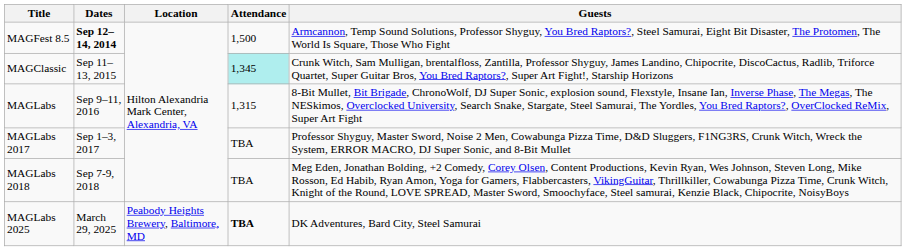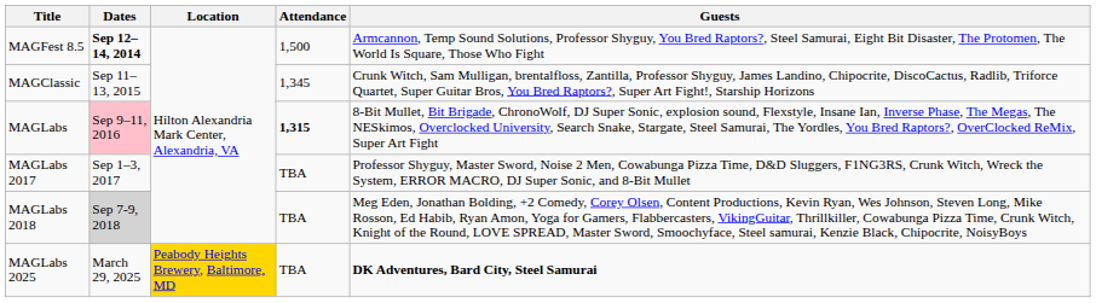MAGClassic | Attendance: paleturquoise background -> no background
MAGLabs | Dates: no background -> pink background
MAGLabs | Attendance: normal -> bold
MAGLabs 2018 | Dates: no background -> lightgrey background
MAGLabs 2025 | Location: no background -> gold background
MAGLabs 2025 | Attendance: bold -> normal
MAGLabs 2025 | Guests: normal -> bold
